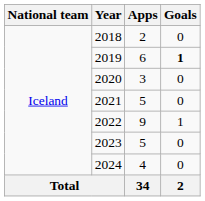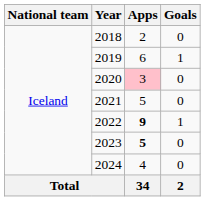2019 | Goals: bold -> normal
2020 | Apps: no background -> pink background
2022 | Apps: normal -> bold
2023 | Apps: normal -> bold
